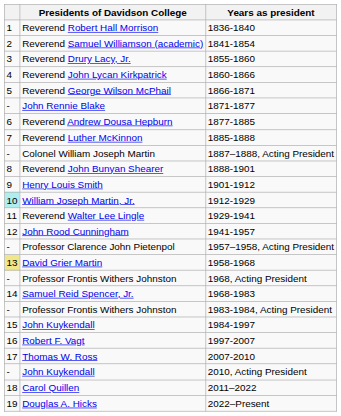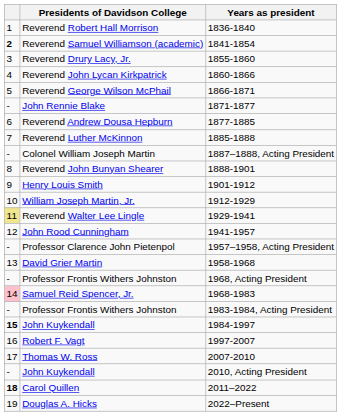Reverend Samuel Williamson (academic) | column 1: normal -> bold
William Joseph Martin, Jr. | column 1: paleturquoise background -> no background
Reverend Walter Lee Lingle | column 1: no background -> khaki background
David Grier Martin | column 1: khaki background -> no background
Samuel Reid Spencer, Jr. | column 1: no background -> pink background
John Kuykendall / 1984-1997 | column 1: normal -> bold
Carol Quillen | column 1: normal -> bold
